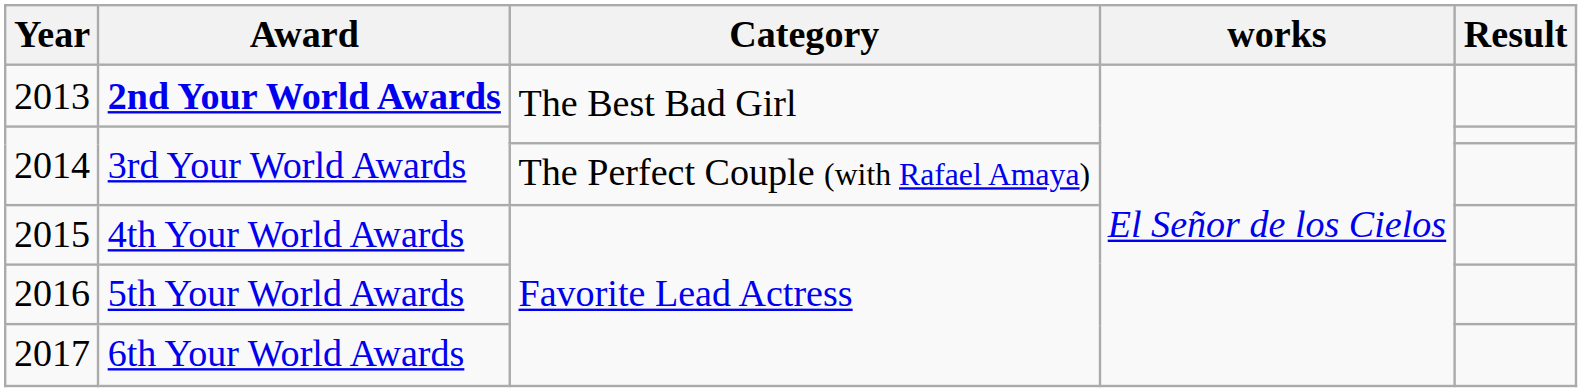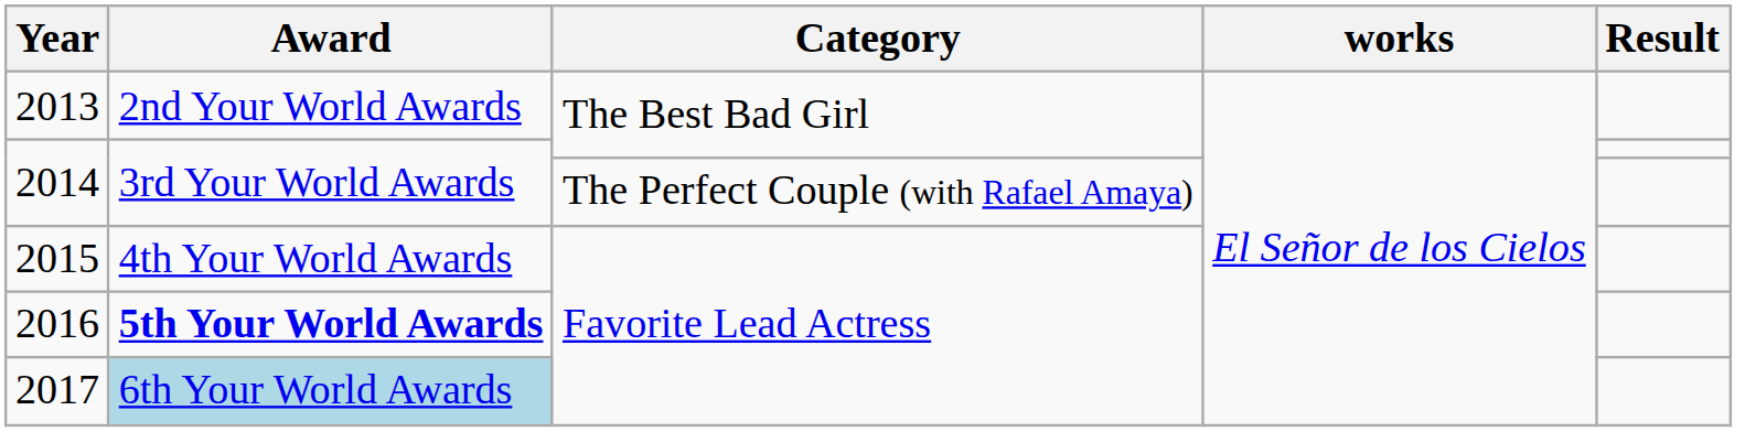2013 | Award: bold -> normal
2016 | Award: normal -> bold
2017 | Award: no background -> lightblue background
